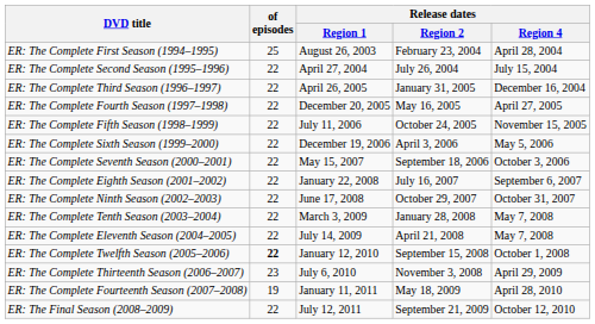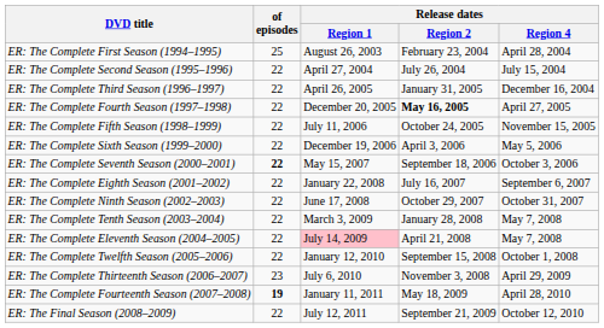ER: The Complete Fourth Season (1997–1998) | Release dates / Region 2: normal -> bold
ER: The Complete Seventh Season (2000–2001) | of episodes: normal -> bold
ER: The Complete Eleventh Season (2004–2005) | Release dates / Region 1: no background -> pink background
ER: The Complete Twelfth Season (2005–2006) | of episodes: bold -> normal
ER: The Complete Fourteenth Season (2007–2008) | of episodes: normal -> bold
